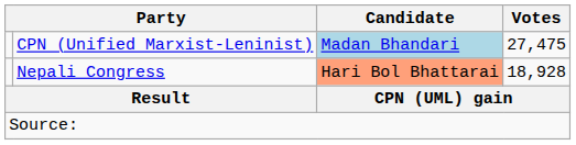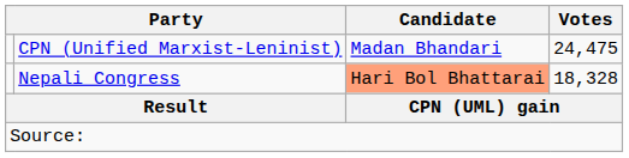CPN (Unified Marxist-Leninist) | Candidate: lightblue background -> no background
CPN (Unified Marxist-Leninist) | Votes: 27,475 -> 24,475
Nepali Congress | Votes: 18,928 -> 18,328
